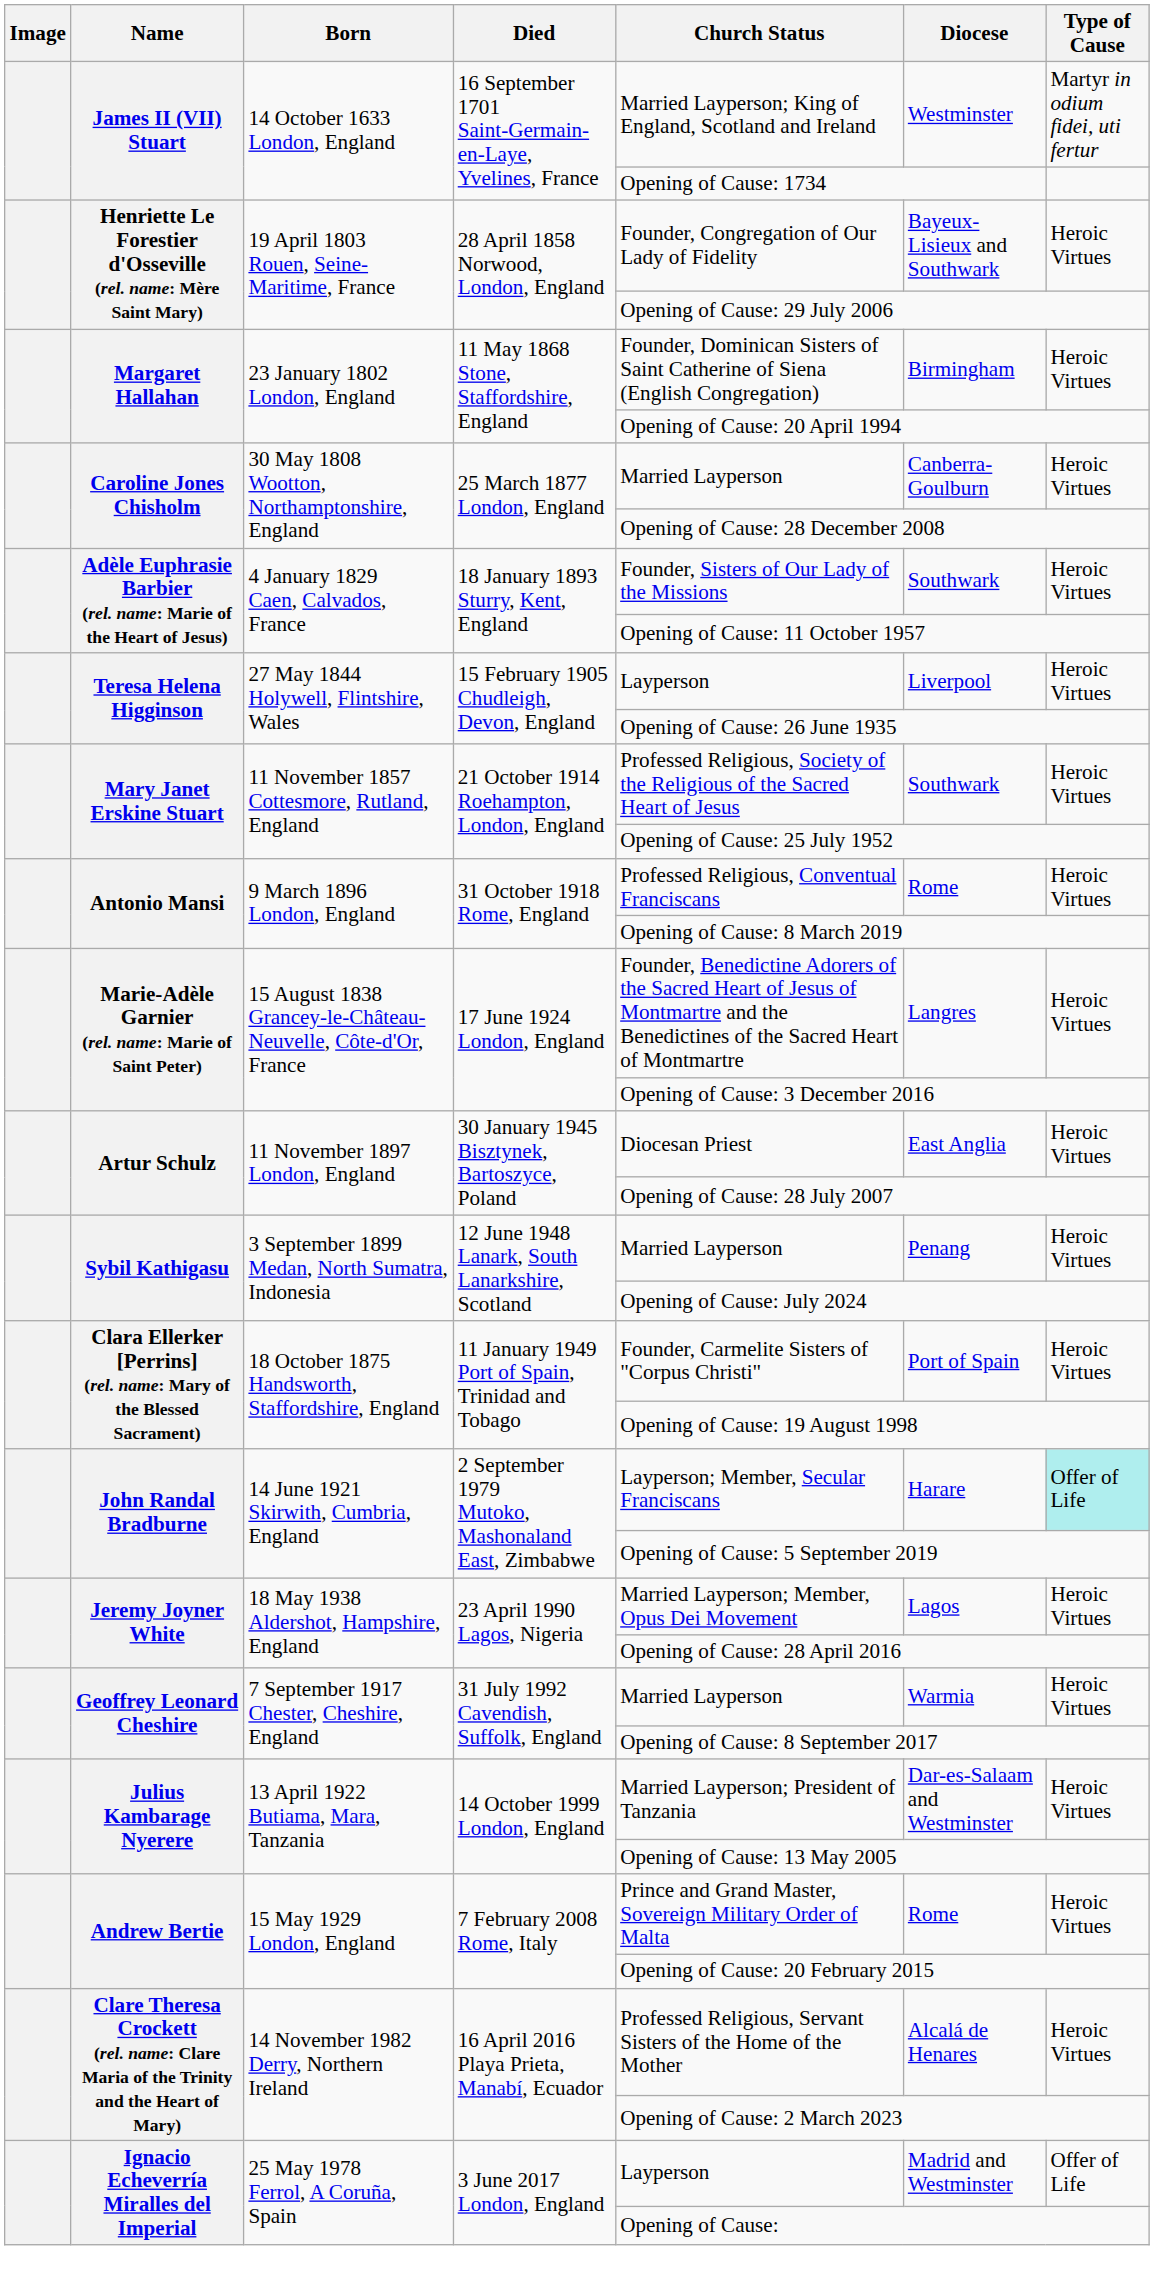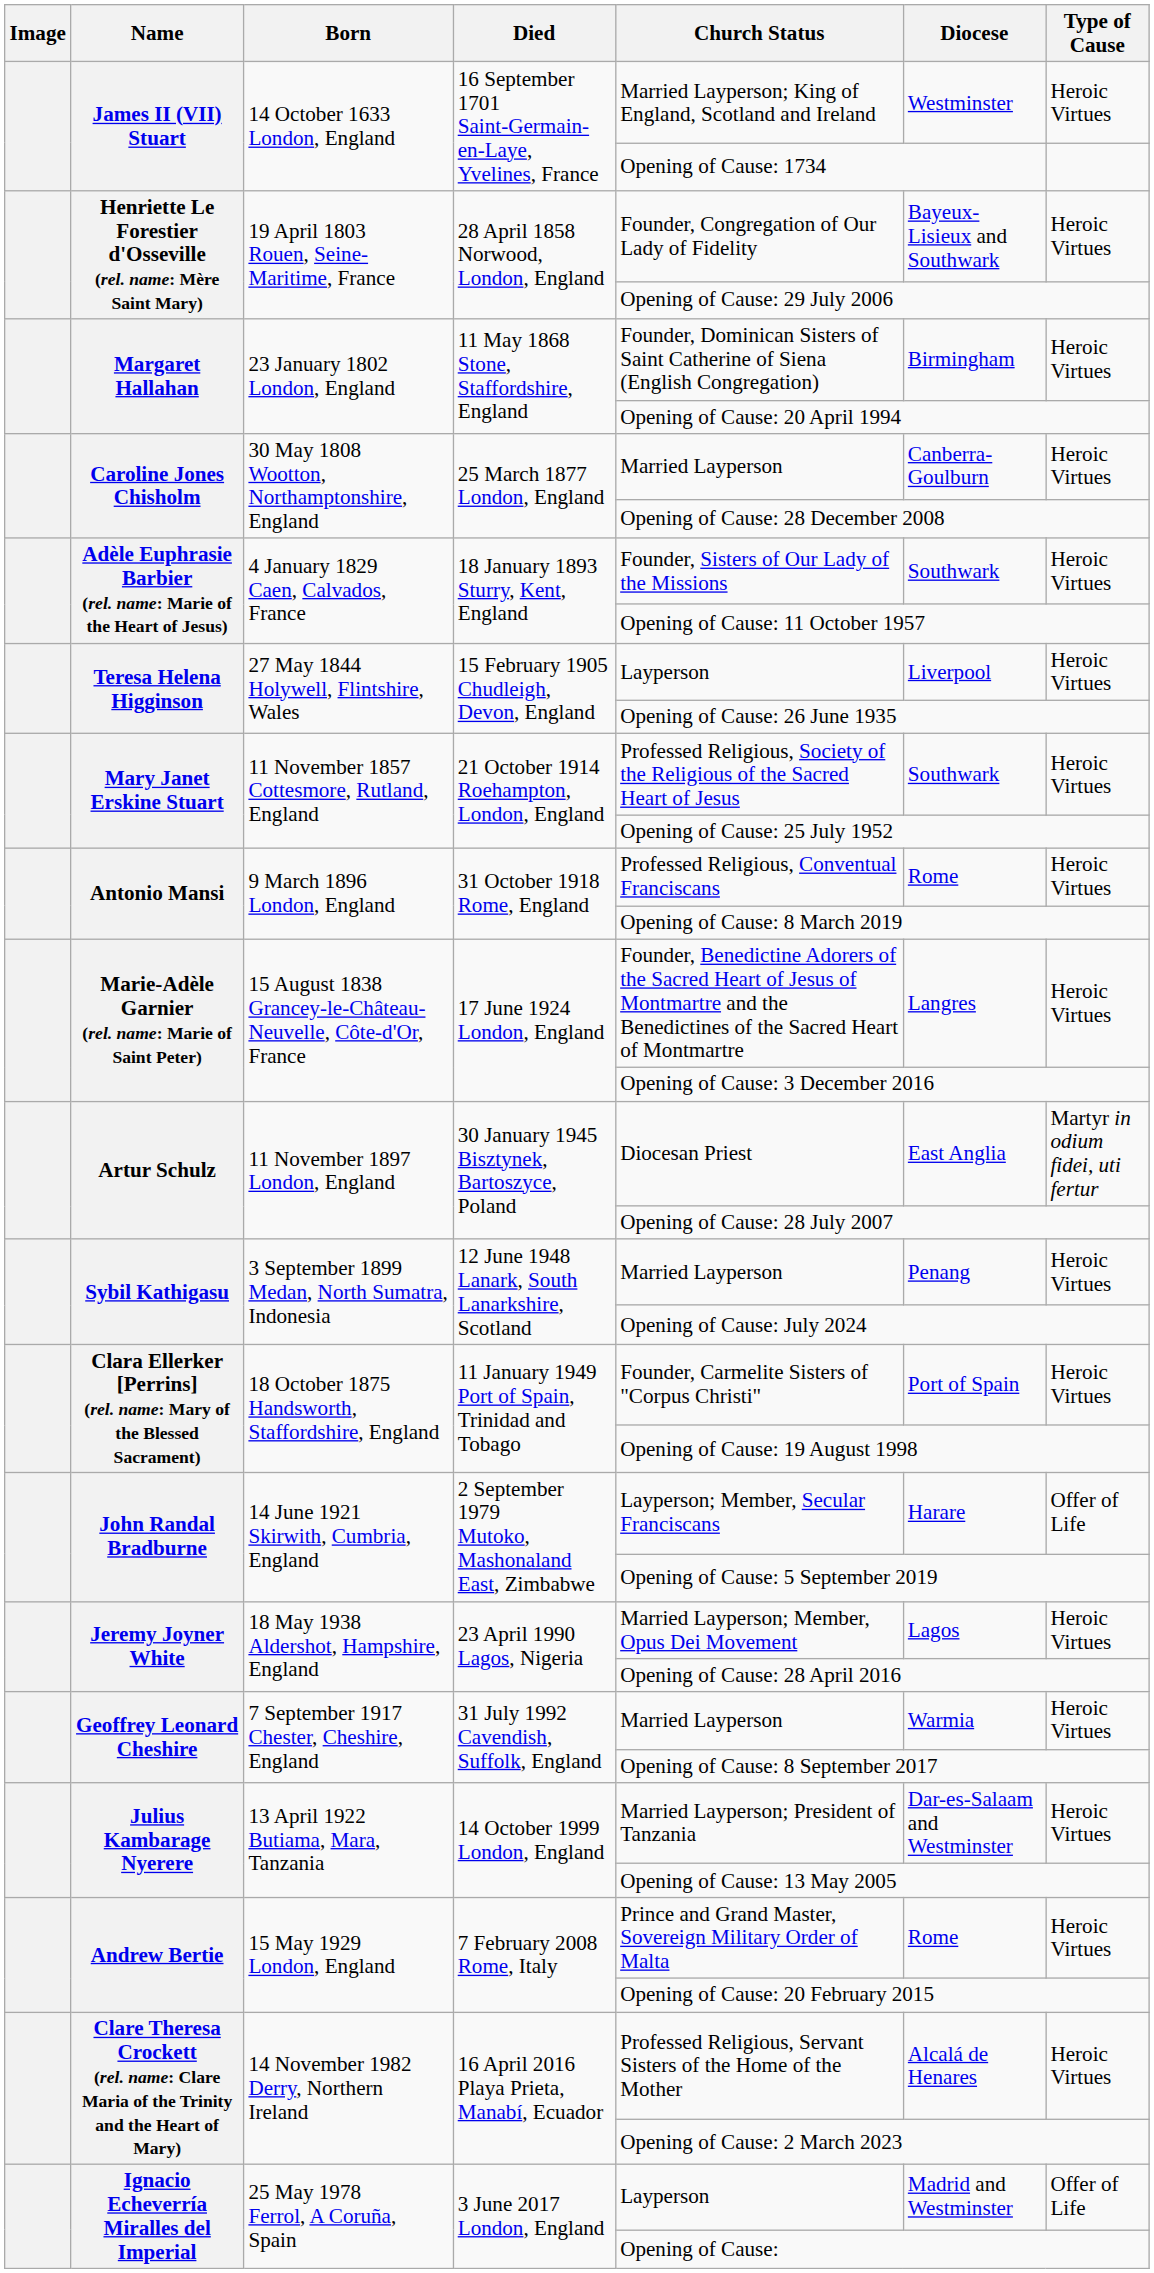row 2 | Type of Cause: Martyr in odium fidei, uti fertur -> Heroic Virtues
row 20 | Type of Cause: Heroic Virtues -> Martyr in odium fidei, uti fertur
row 26 | Type of Cause: paleturquoise background -> no background
